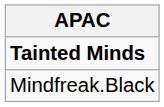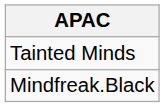row 2 | column 1: bold -> normal
